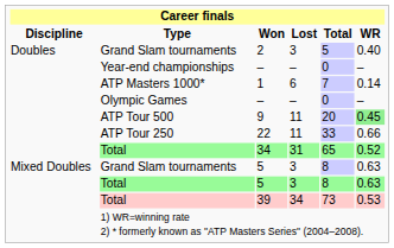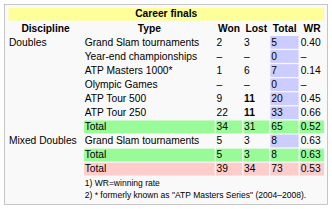9 | Career finals / Lost: normal -> bold
9 | Career finals / WR: lightgreen background -> no background
22 | Career finals / Lost: normal -> bold
